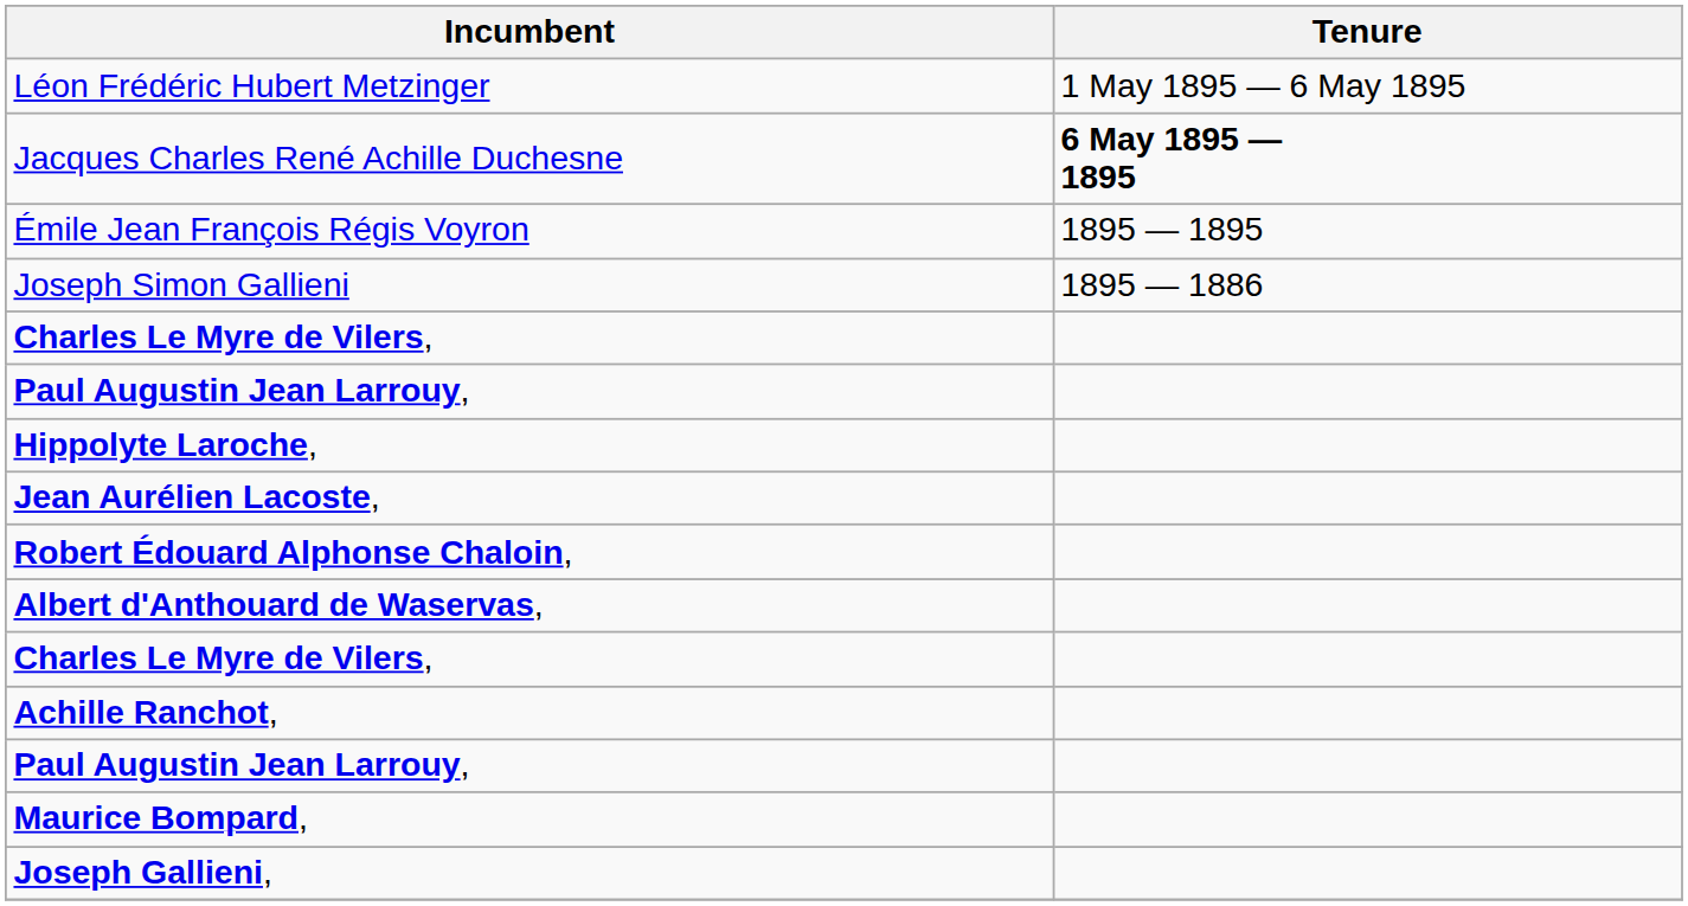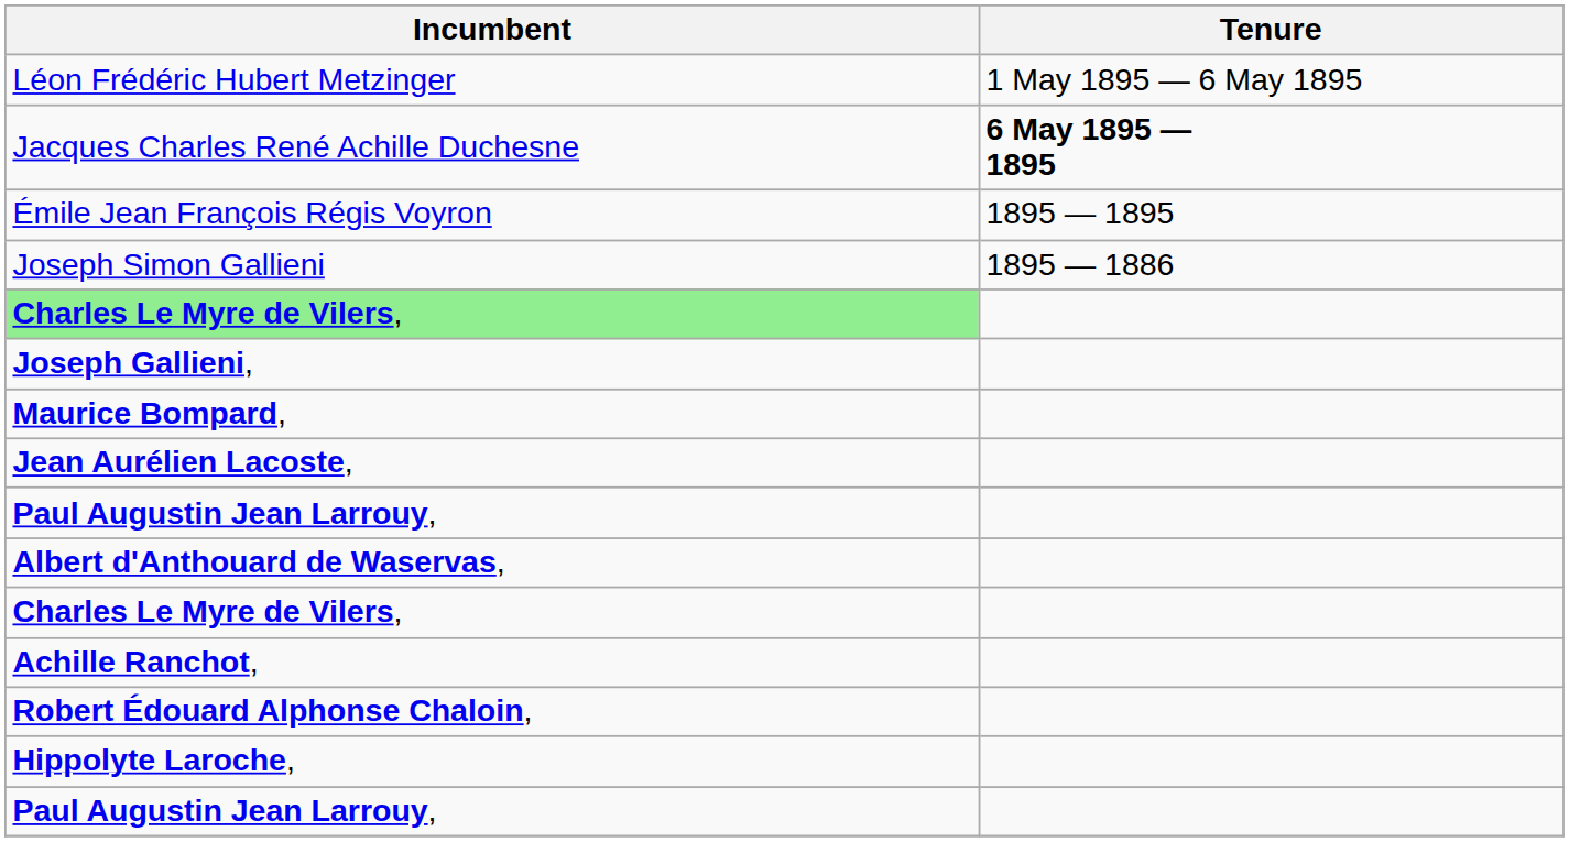row 6 | Incumbent: no background -> lightgreen background
row 7 | Incumbent: Paul Augustin Jean Larrouy, -> Joseph Gallieni,
row 8 | Incumbent: Hippolyte Laroche, -> Maurice Bompard,
row 10 | Incumbent: Robert Édouard Alphonse Chaloin, -> Paul Augustin Jean Larrouy,
row 14 | Incumbent: Paul Augustin Jean Larrouy, -> Robert Édouard Alphonse Chaloin,
row 15 | Incumbent: Maurice Bompard, -> Hippolyte Laroche,
row 16 | Incumbent: Joseph Gallieni, -> Paul Augustin Jean Larrouy,
